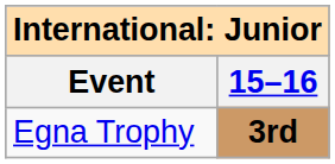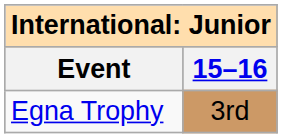Egna Trophy | 15–16: bold -> normal
